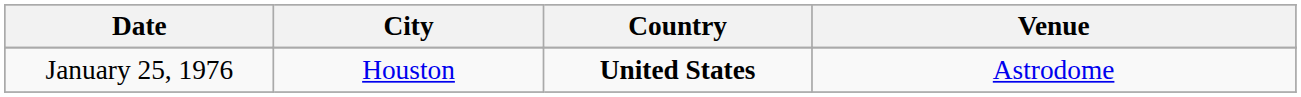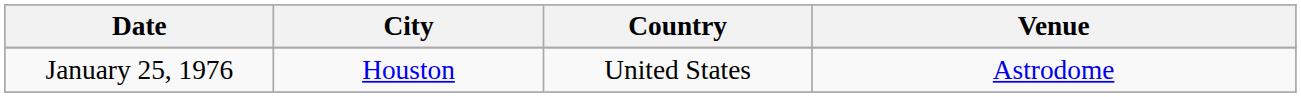January 25, 1976 | Country: bold -> normal
